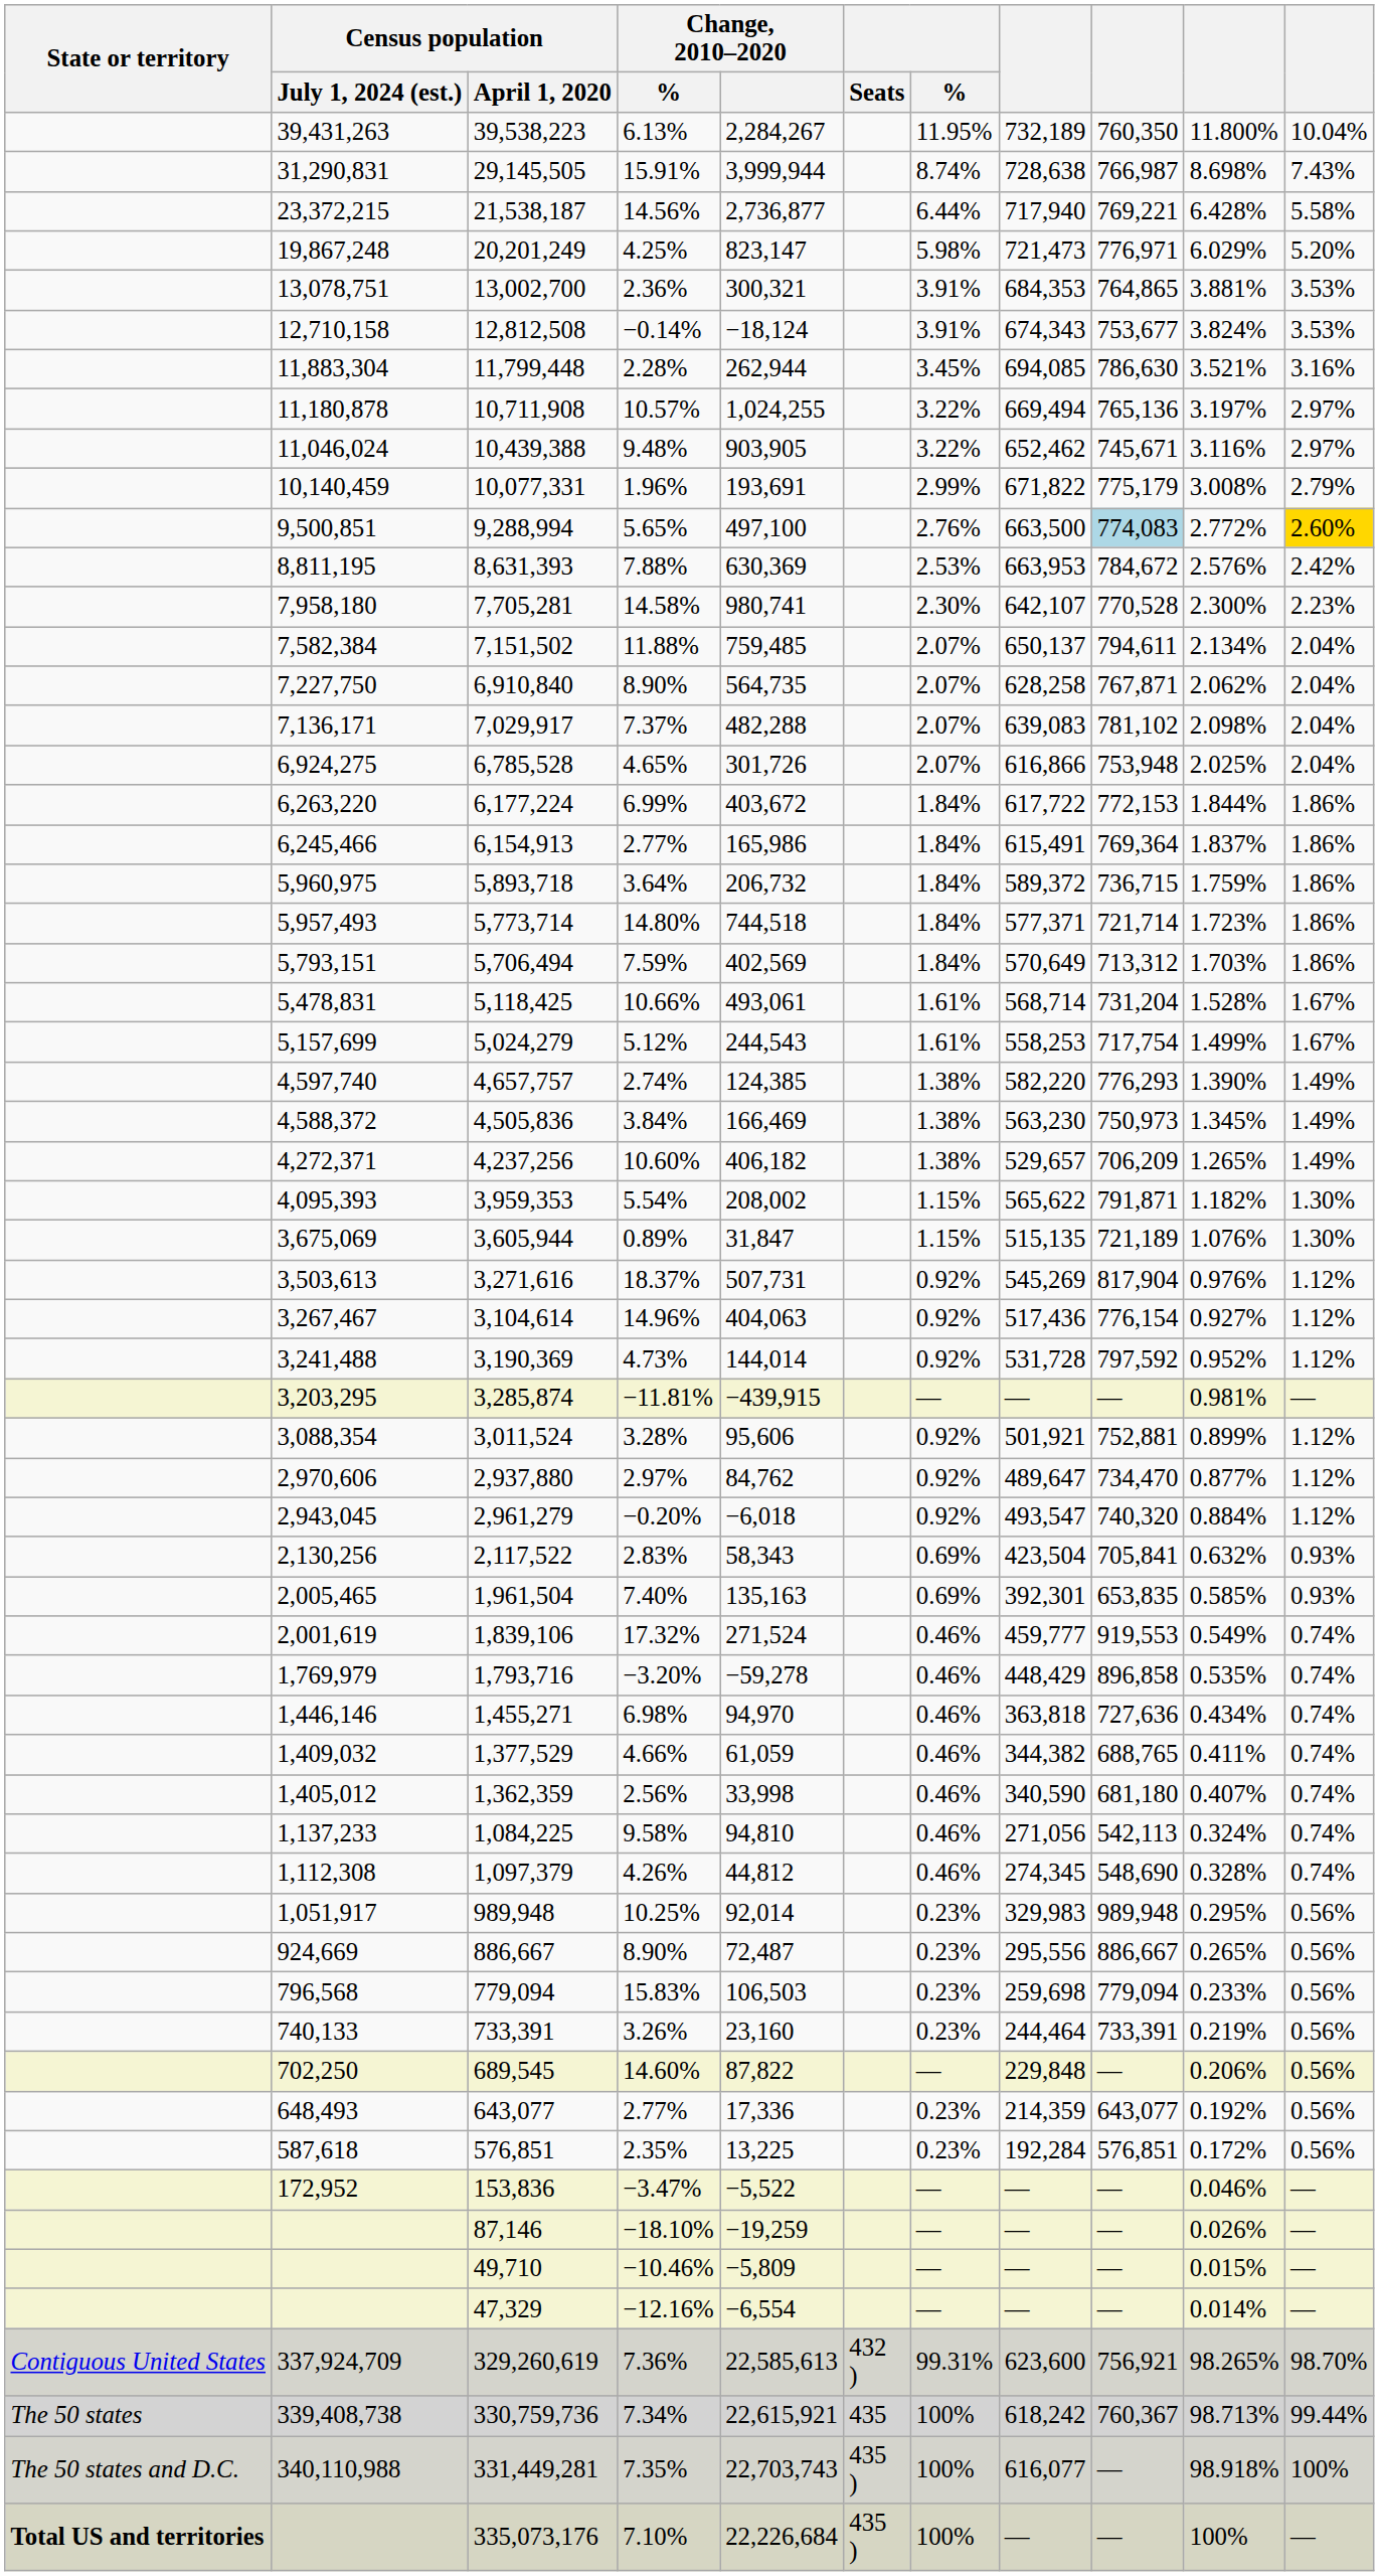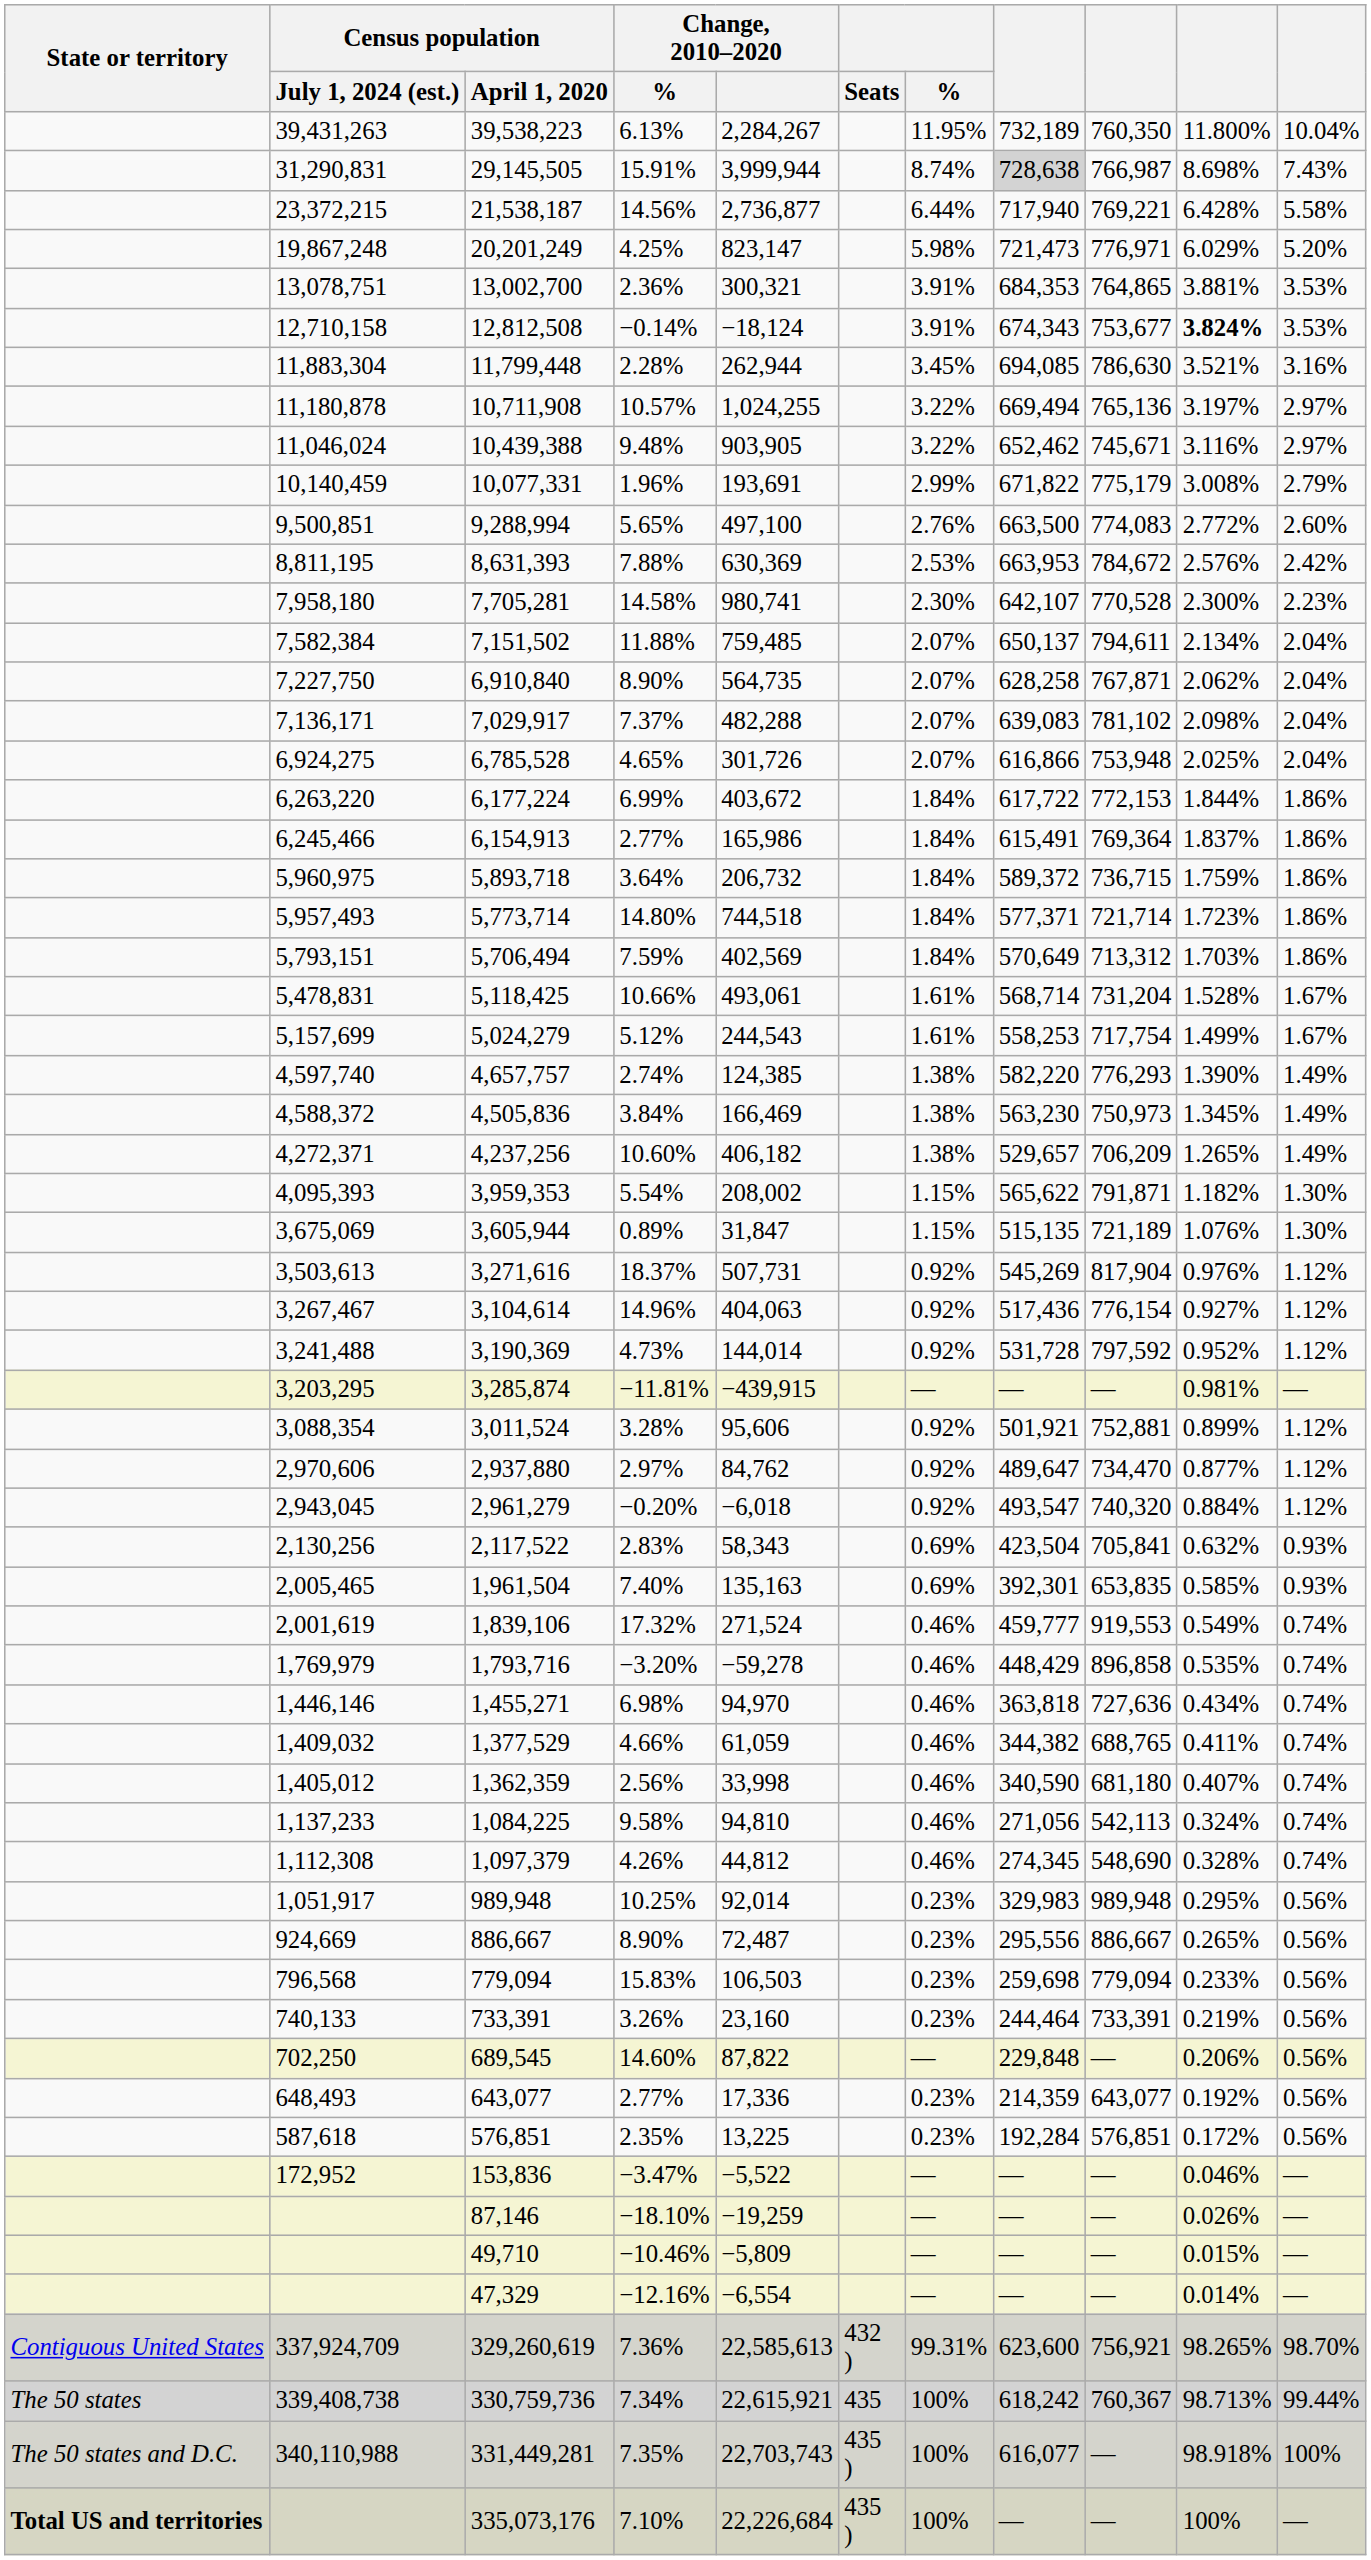29,145,505 | column 8: no background -> lightgrey background
12,812,508 | column 10: normal -> bold
9,288,994 | column 9: lightblue background -> no background
9,288,994 | column 11: gold background -> no background
